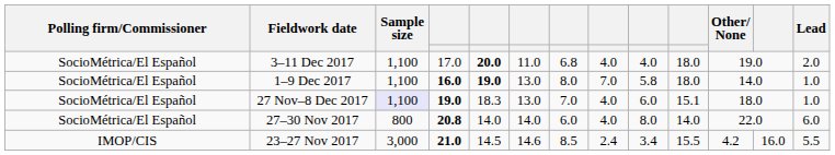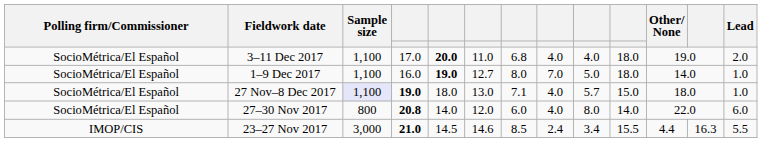1–9 Dec 2017 | column 4: bold -> normal
1–9 Dec 2017 | column 6: 13.0 -> 12.7
1–9 Dec 2017 | column 9: 5.8 -> 5.0
27 Nov–8 Dec 2017 | column 5: 18.3 -> 18.0
27 Nov–8 Dec 2017 | column 7: 7.0 -> 7.1
27 Nov–8 Dec 2017 | column 9: 6.0 -> 5.7
27 Nov–8 Dec 2017 | column 10: 15.1 -> 15.0
27–30 Nov 2017 | column 6: 14.0 -> 12.0
23–27 Nov 2017 | Other/ None: 4.2 -> 4.4
23–27 Nov 2017 | column 12: 16.0 -> 16.3
